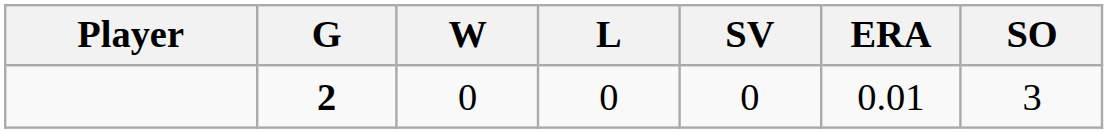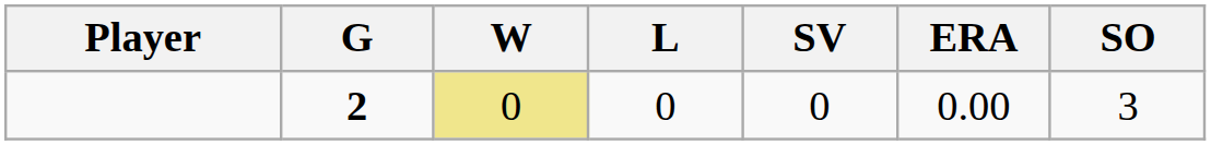row 2 | W: no background -> khaki background
row 2 | ERA: 0.01 -> 0.00
